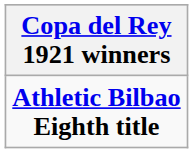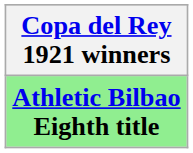row 2 | column 1: no background -> lightgreen background
